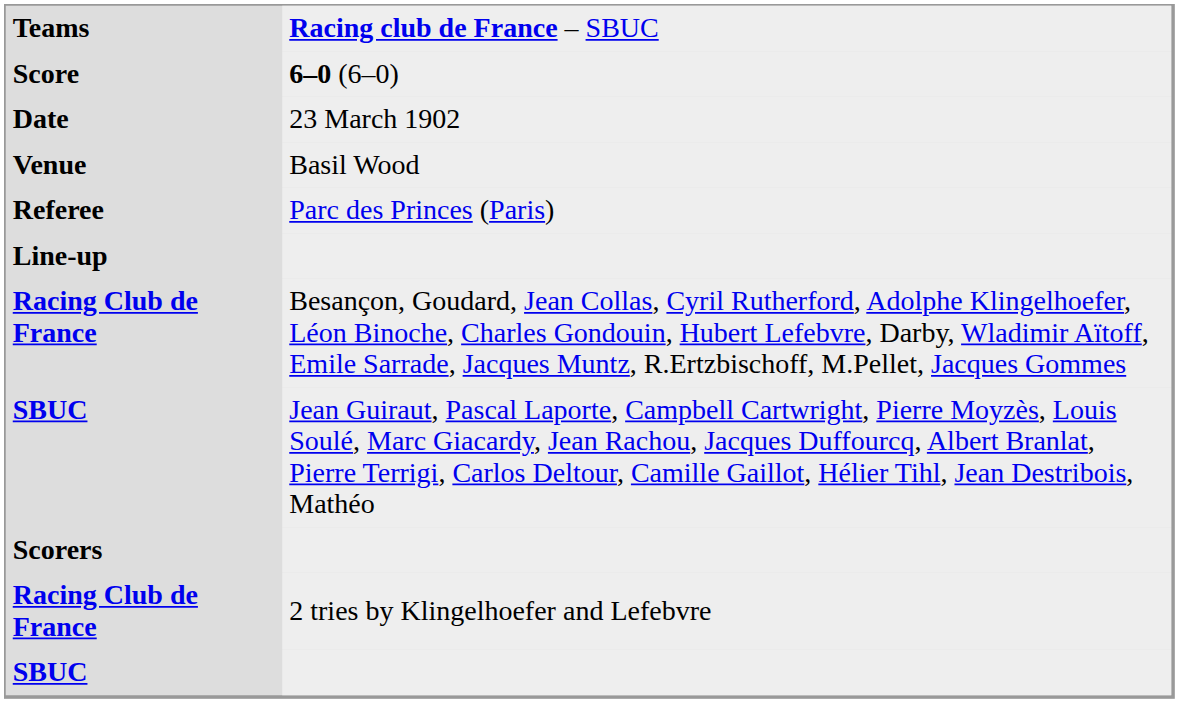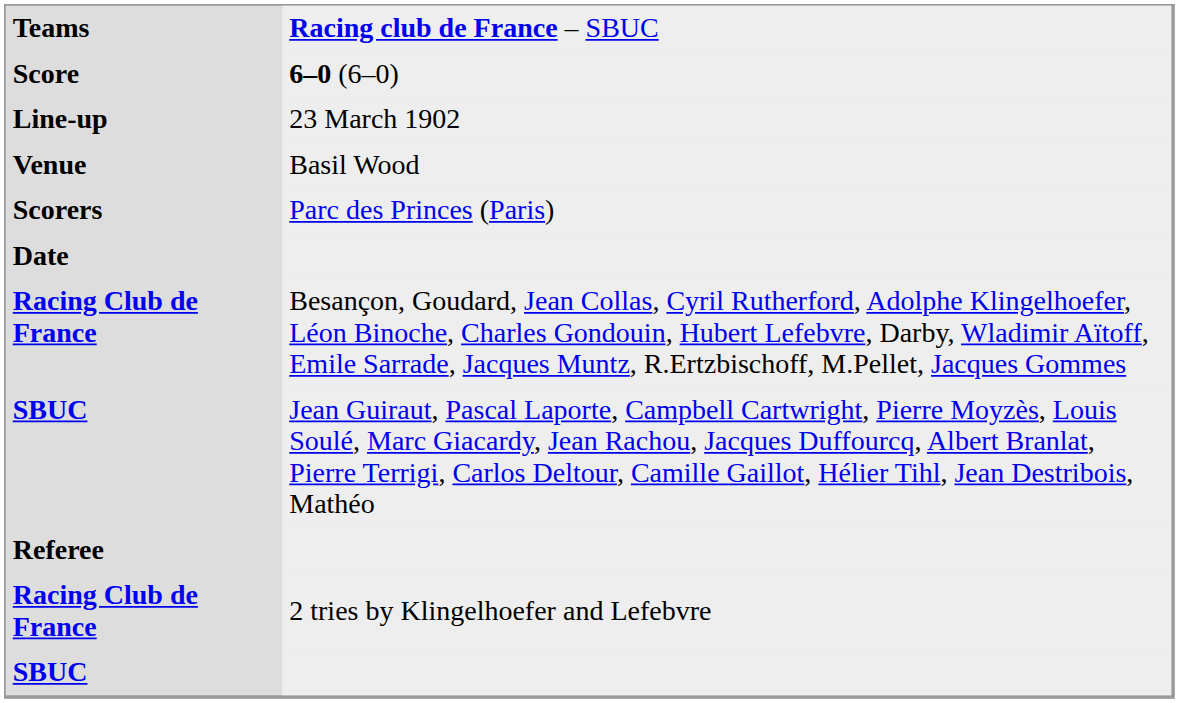row 3 | column 1: Date -> Line-up
row 5 | column 1: Referee -> Scorers
row 6 | column 1: Line-up -> Date
row 9 | column 1: Scorers -> Referee
